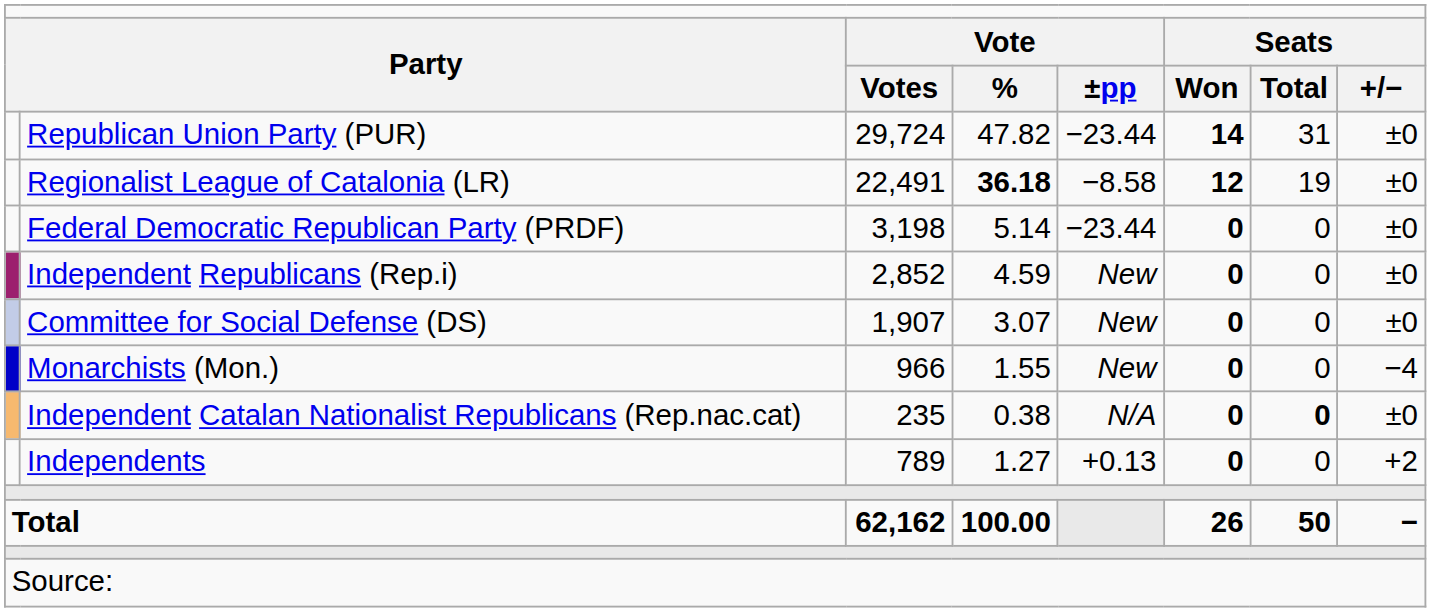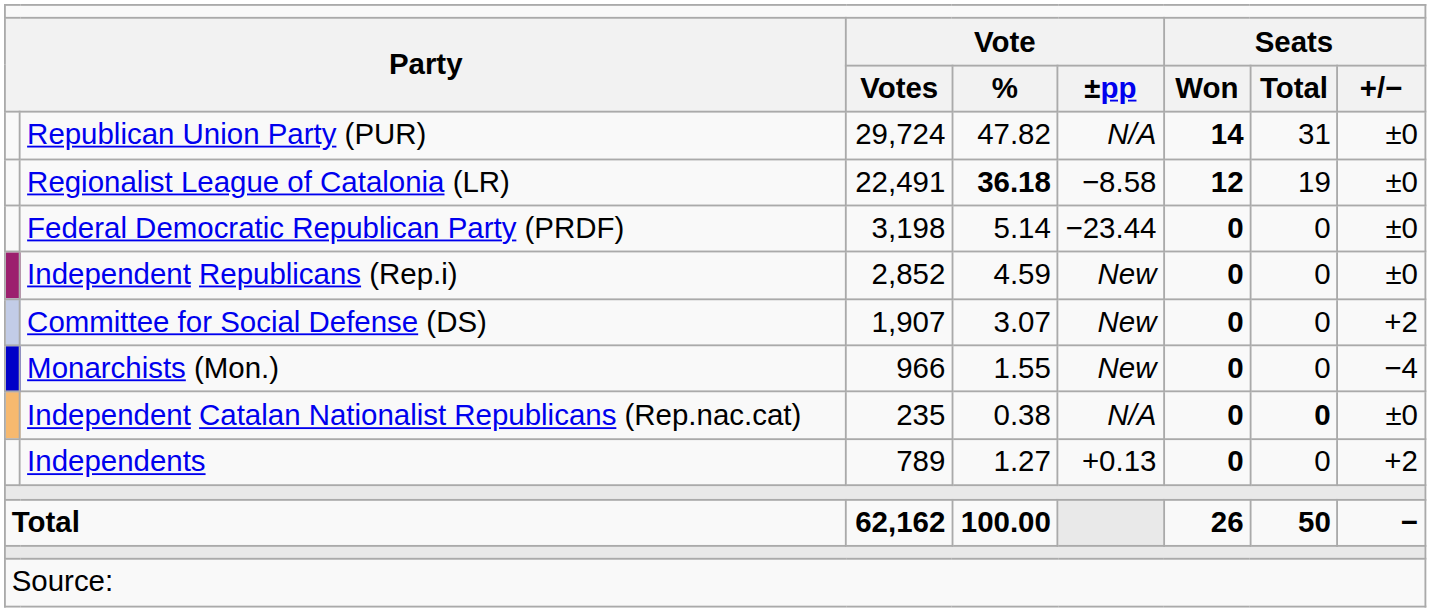Republican Union Party (PUR) | column 5: −23.44 -> N/A
Committee for Social Defense (DS) | column 8: ±0 -> +2
